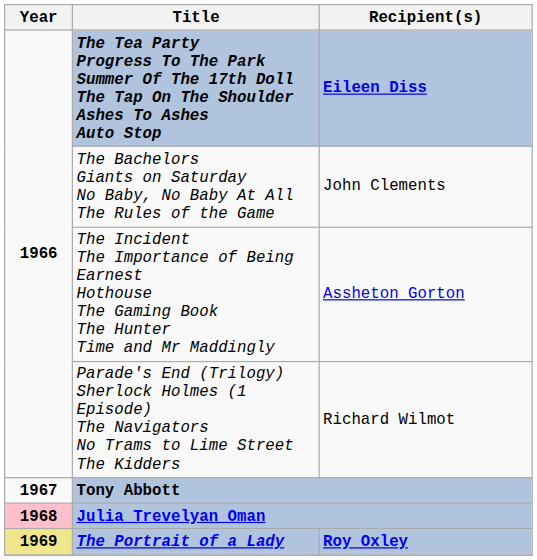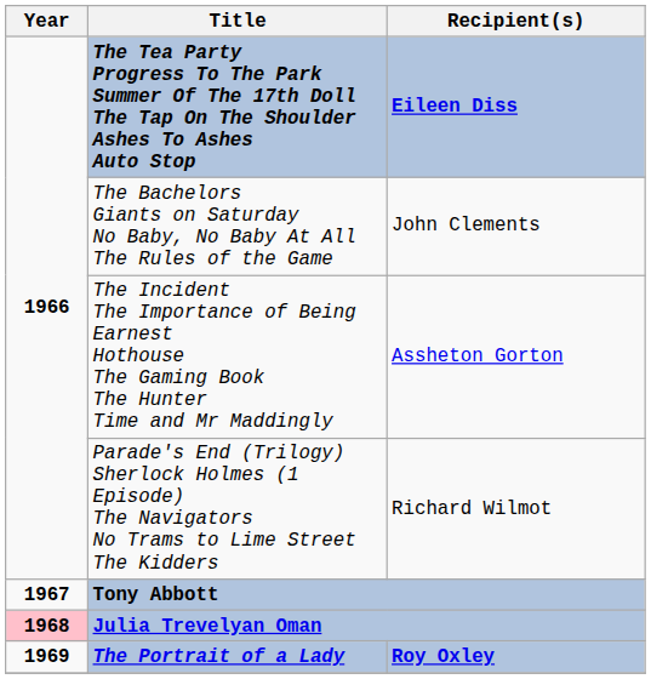The Portrait of a Lady | Year: khaki background -> no background
